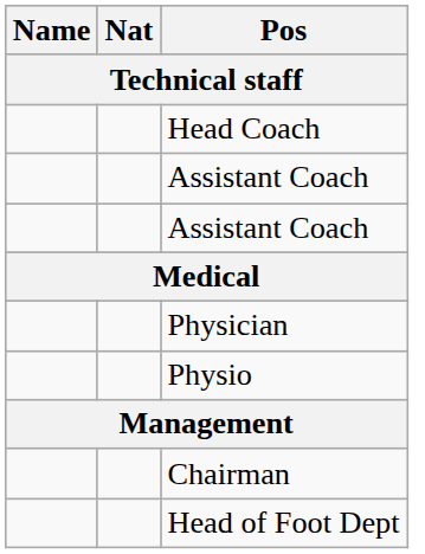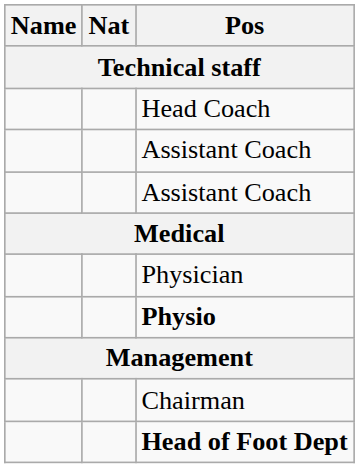Physio | Pos: normal -> bold
Head of Foot Dept | Pos: normal -> bold
